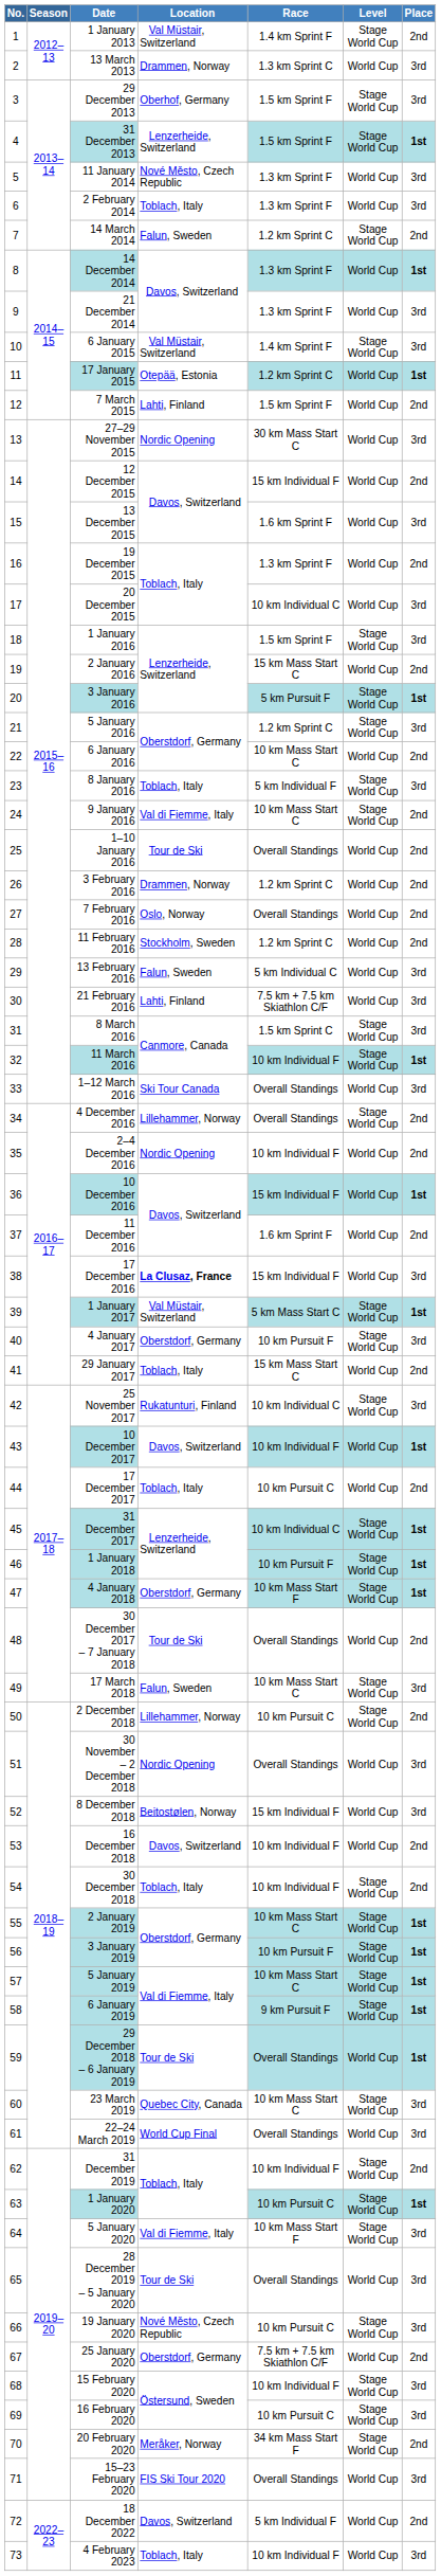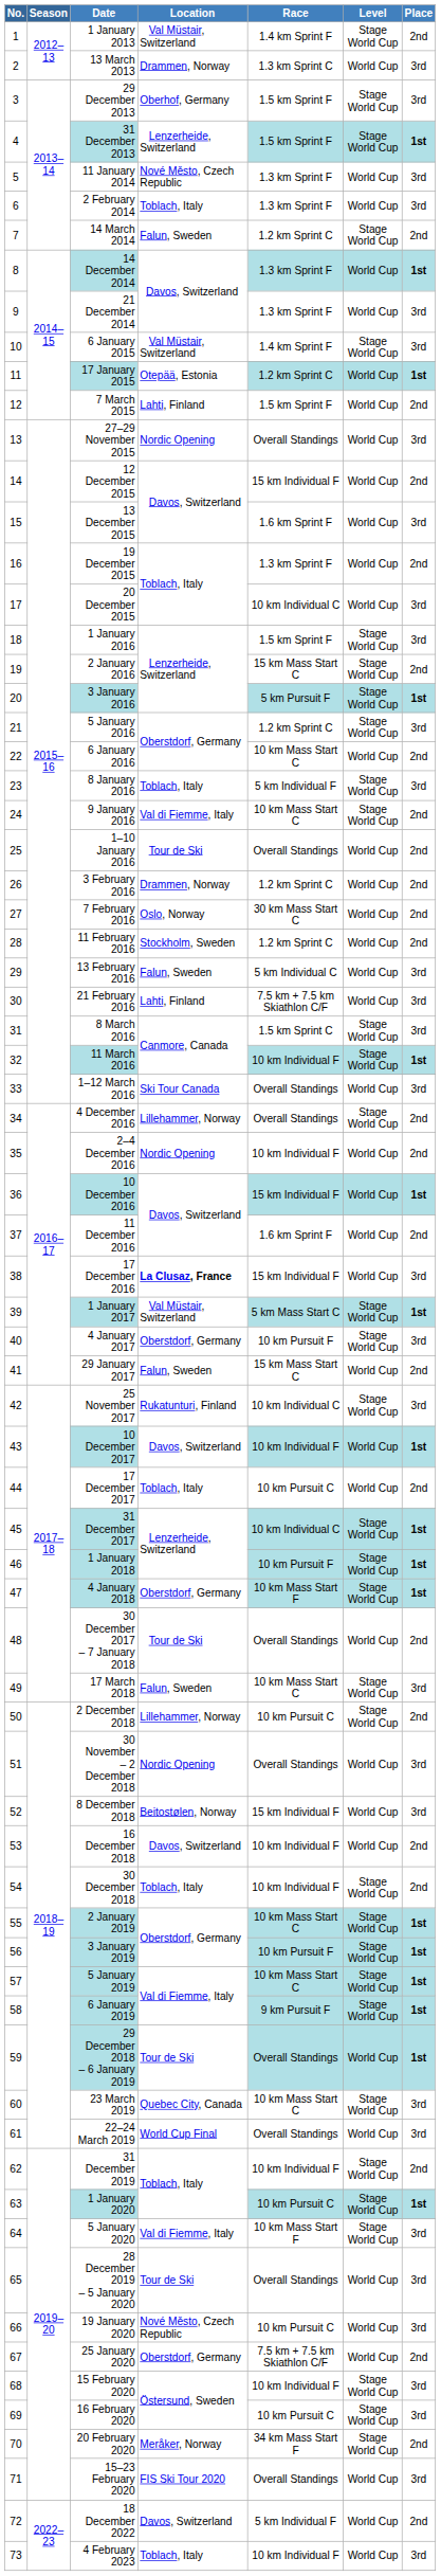27–29 November 2015 | Race: 30 km Mass Start C -> Overall Standings
2 January 2016 | Level: World Cup -> Stage World Cup
7 February 2016 | Race: Overall Standings -> 30 km Mass Start C
29 January 2017 | Location: Toblach, Italy -> Falun, Sweden
19 January 2020 | Level: Stage World Cup -> World Cup
